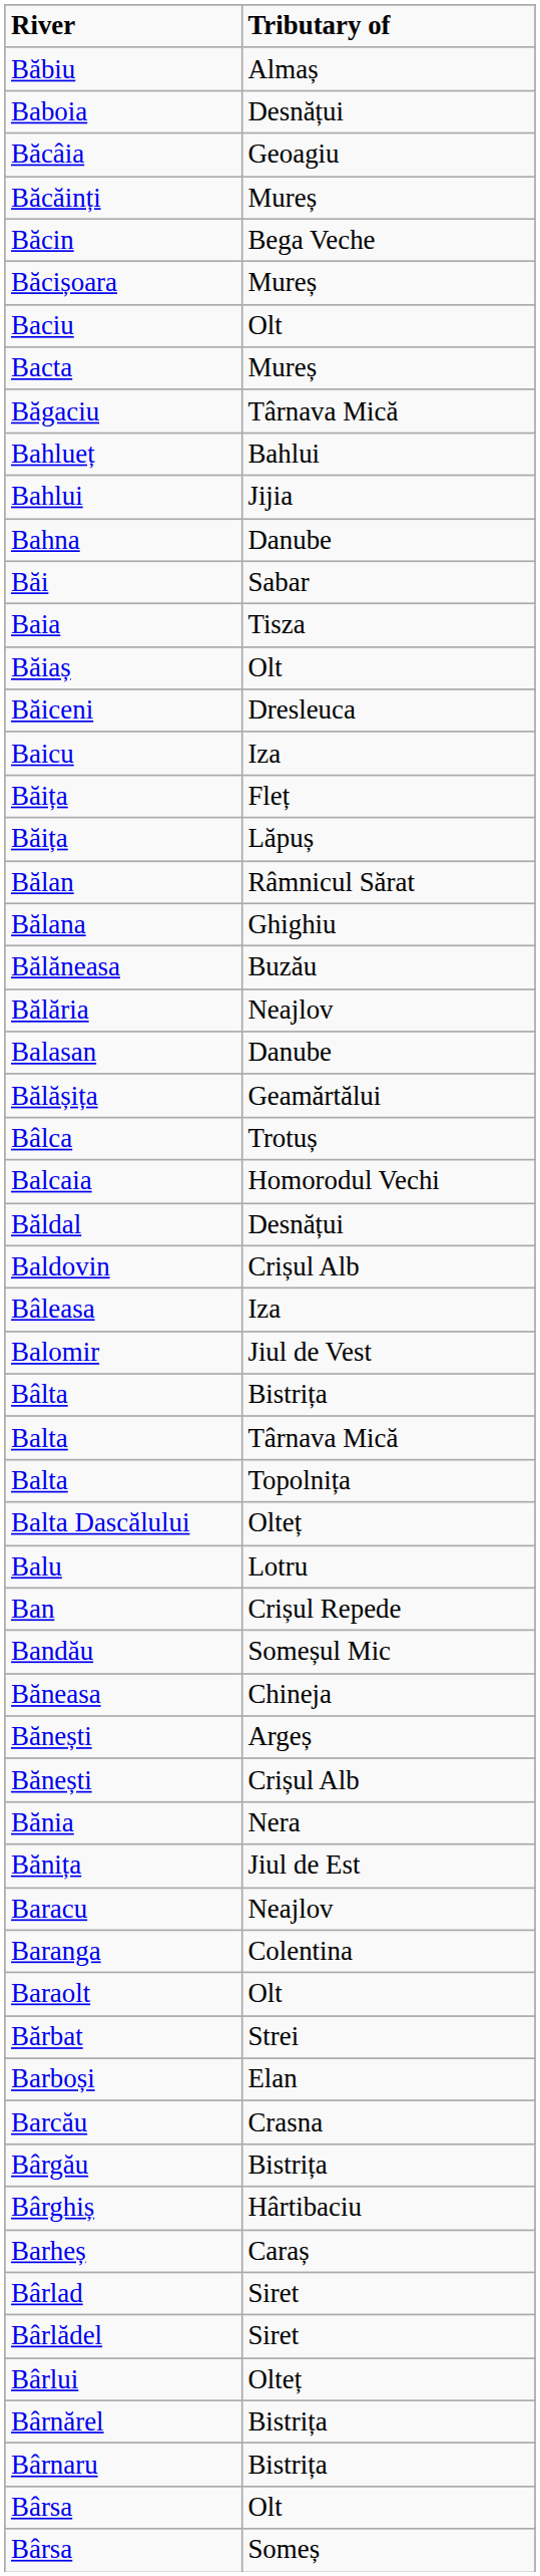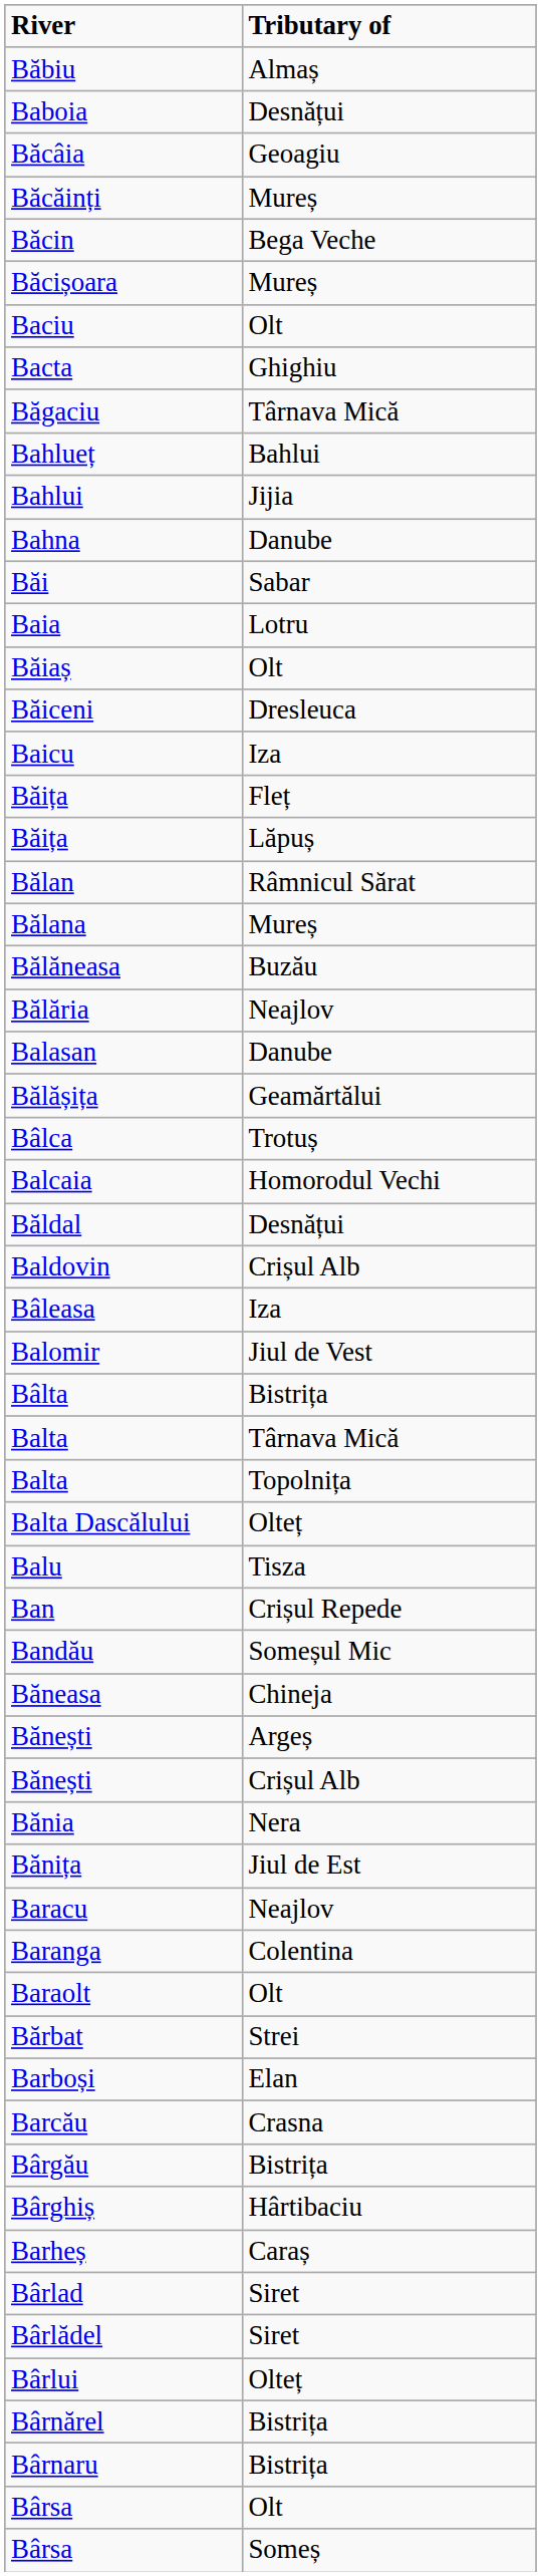row 9 | Tributary of: Mureș -> Ghighiu
row 15 | Tributary of: Tisza -> Lotru
row 22 | Tributary of: Ghighiu -> Mureș
row 37 | Tributary of: Lotru -> Tisza
